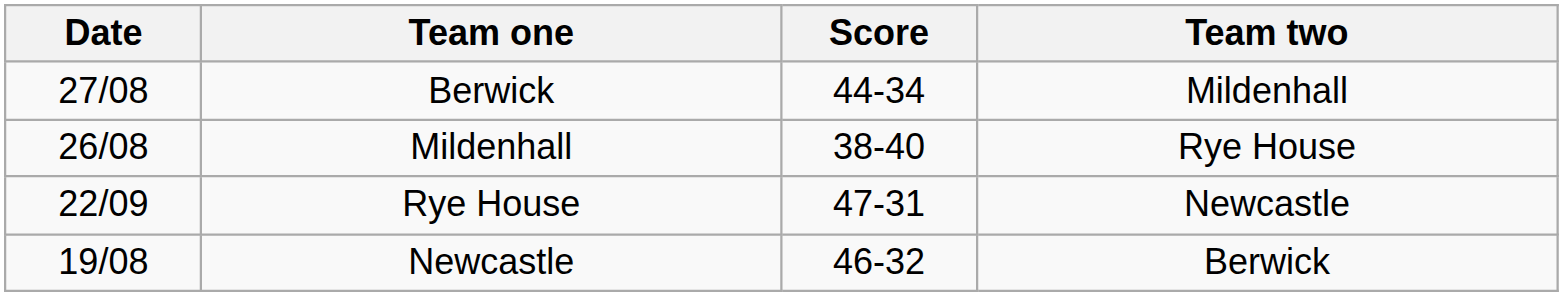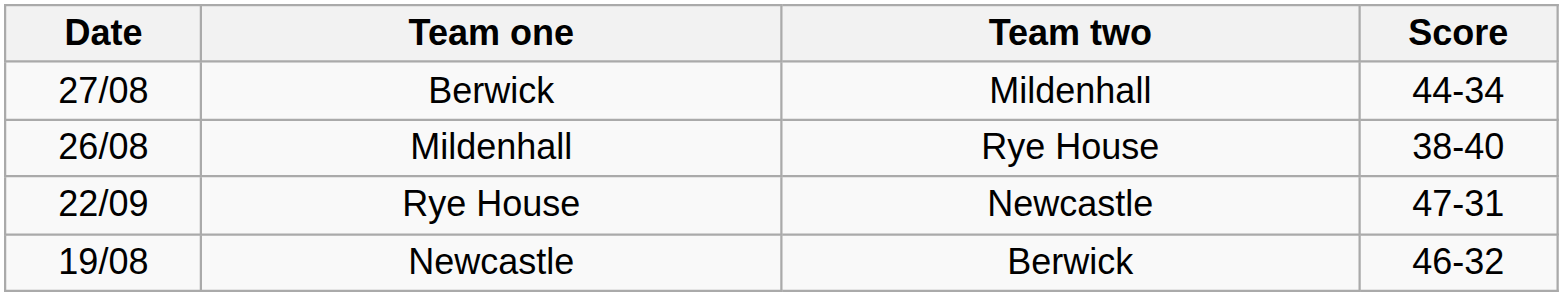columns swapped: Score <-> Team two
